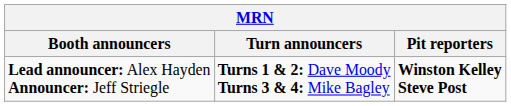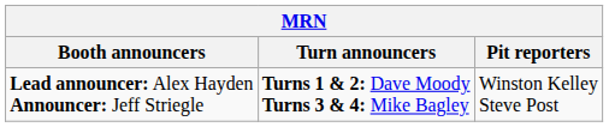Lead announcer: Alex Hayden Announcer: Jeff Striegle | Pit reporters: bold -> normal
